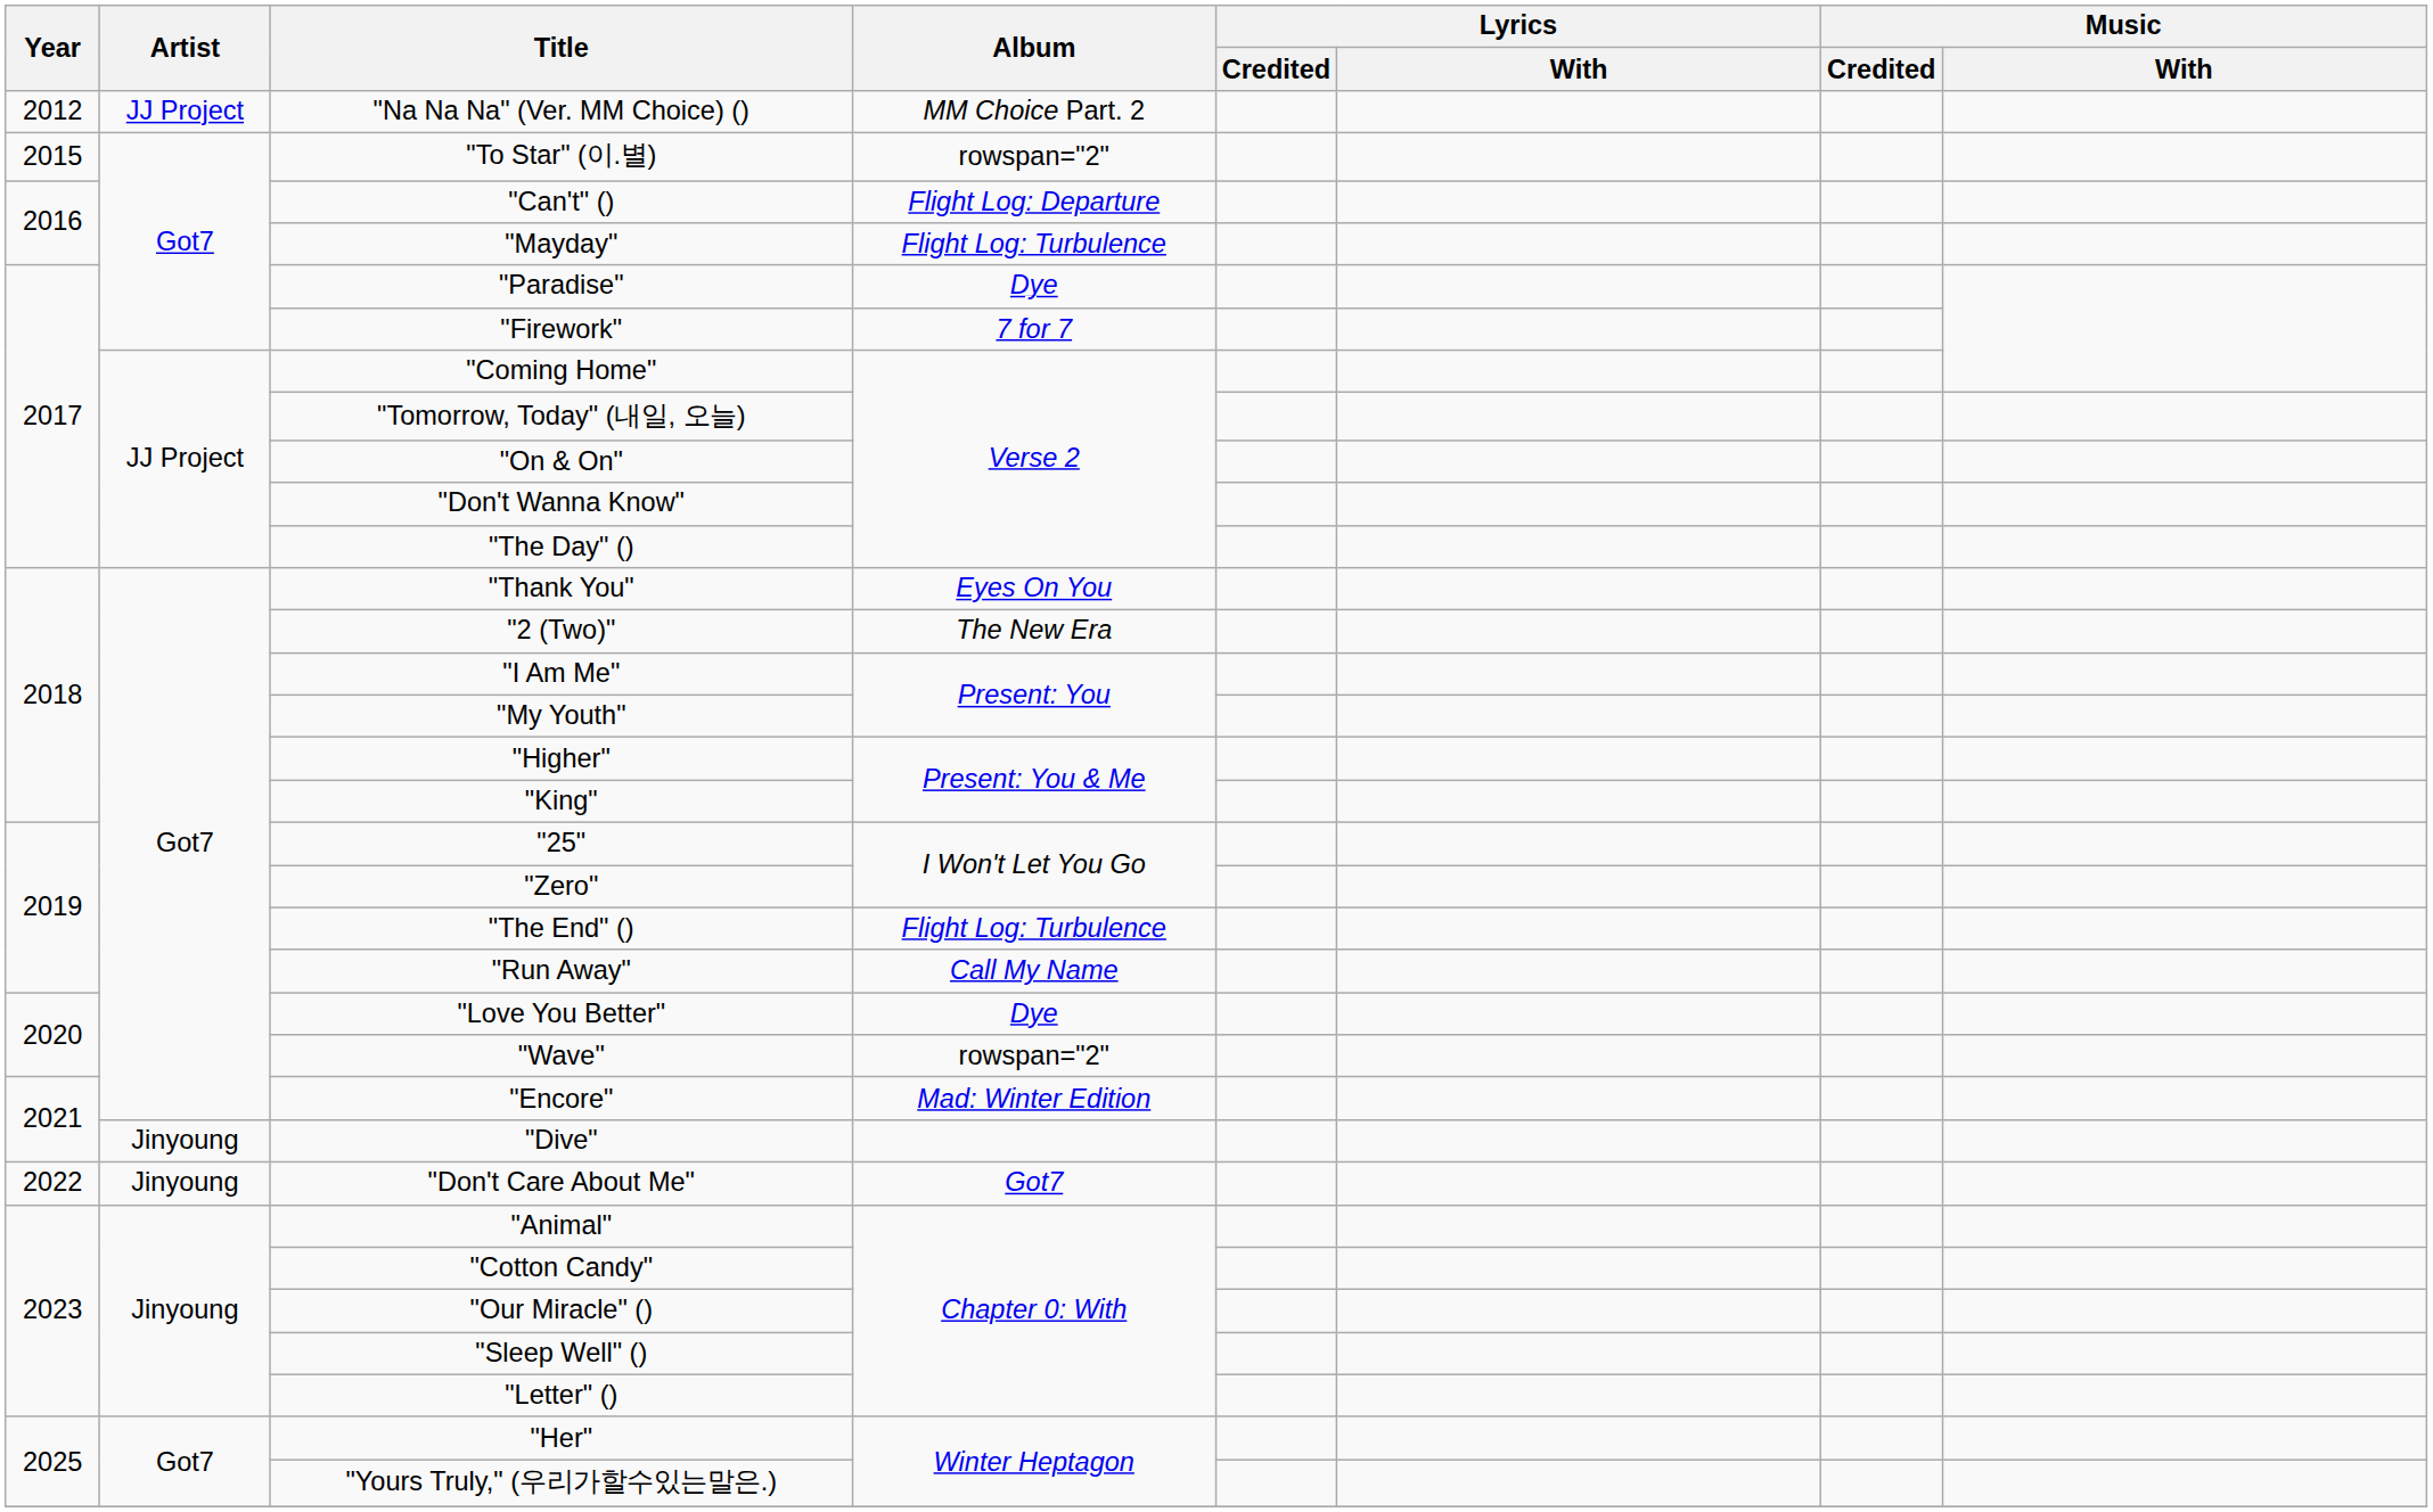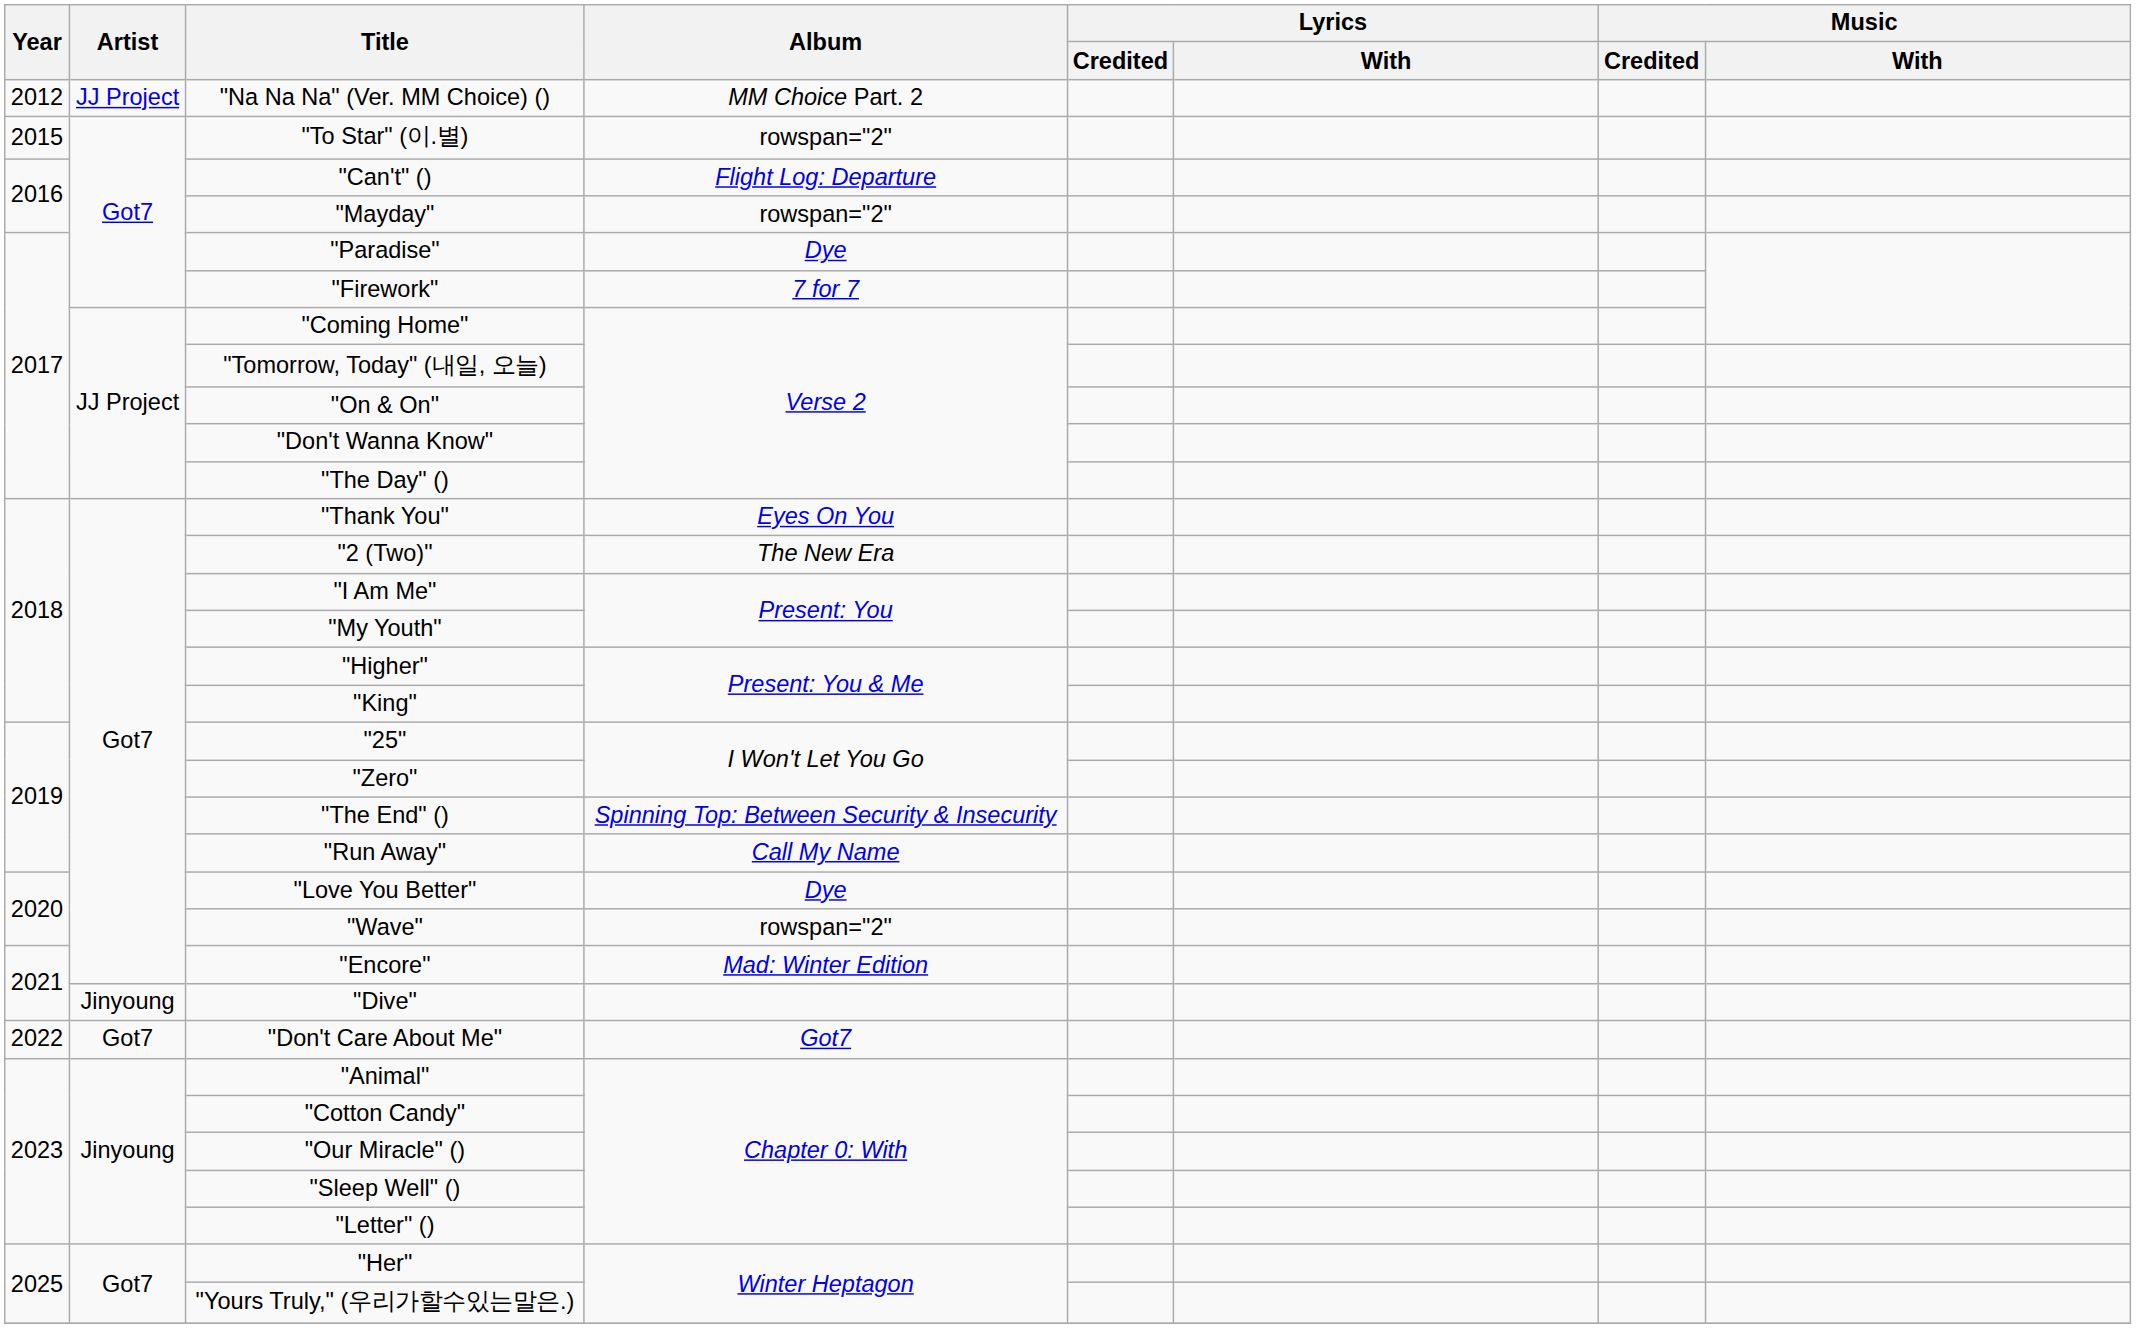"Mayday" | Album: Flight Log: Turbulence -> rowspan="2"
"The End" () | Album: Flight Log: Turbulence -> Spinning Top: Between Security & Insecurity
"Don't Care About Me" | Artist: Jinyoung -> Got7
